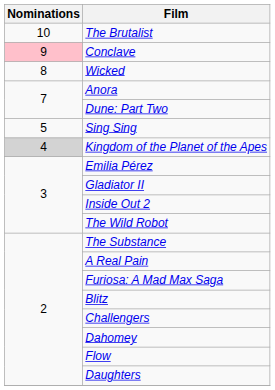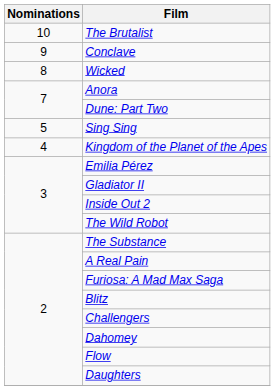Conclave | Nominations: pink background -> no background
Kingdom of the Planet of the Apes | Nominations: lightgrey background -> no background
